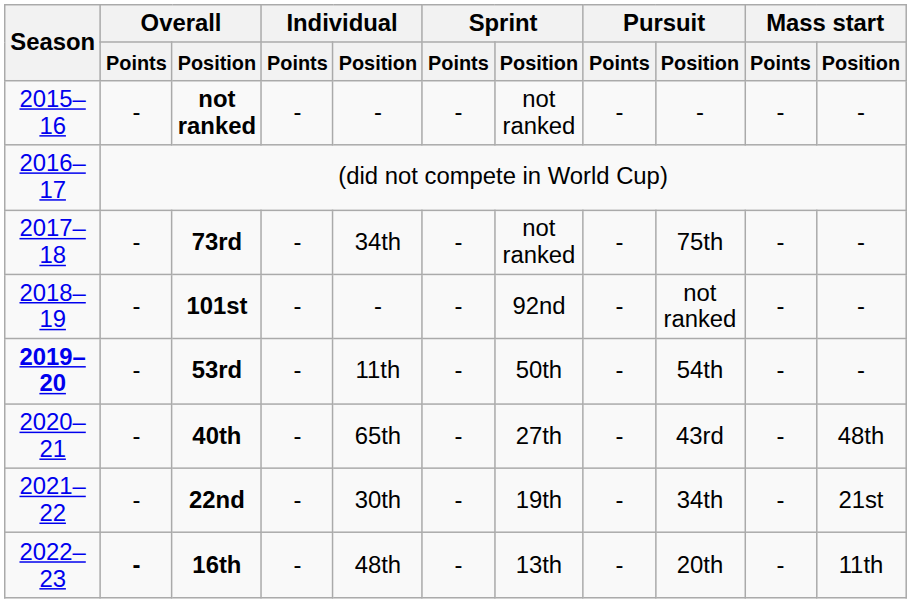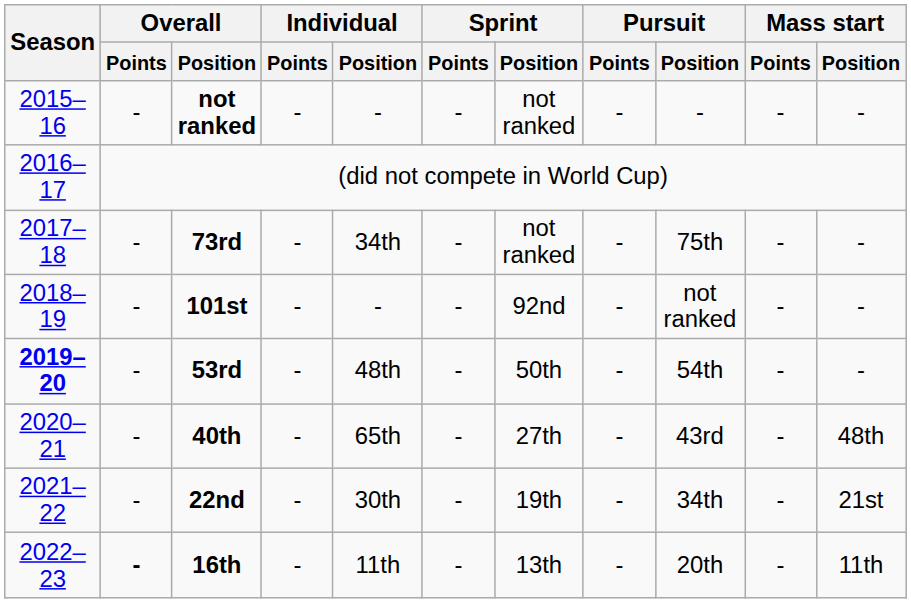53rd | Individual / Position: 11th -> 48th
16th | Individual / Position: 48th -> 11th
